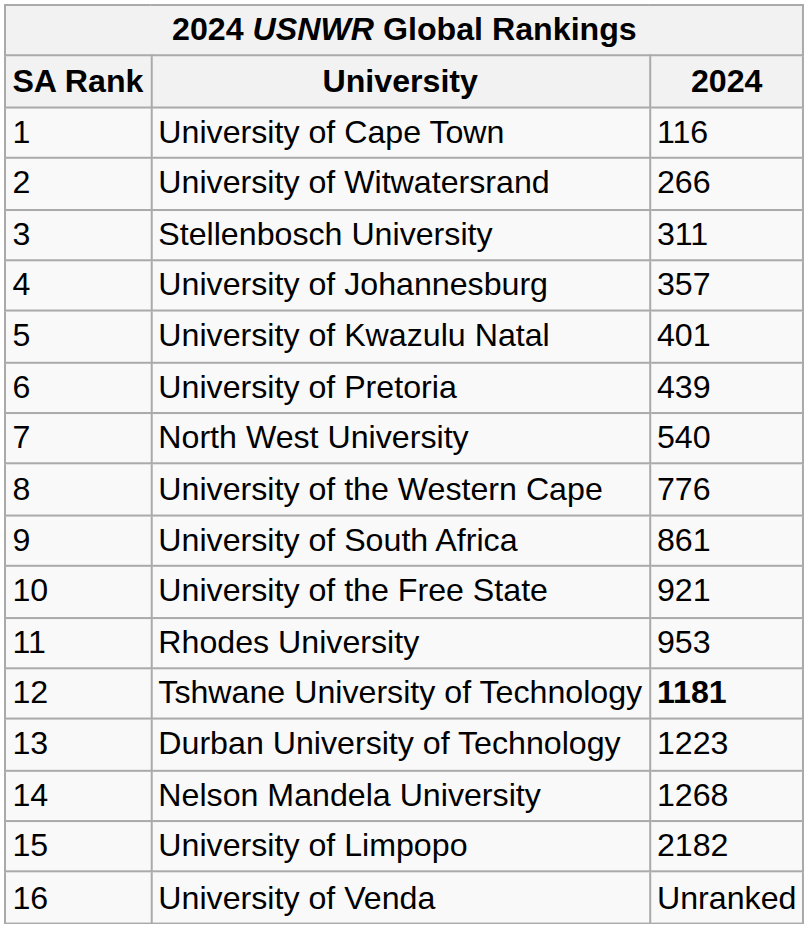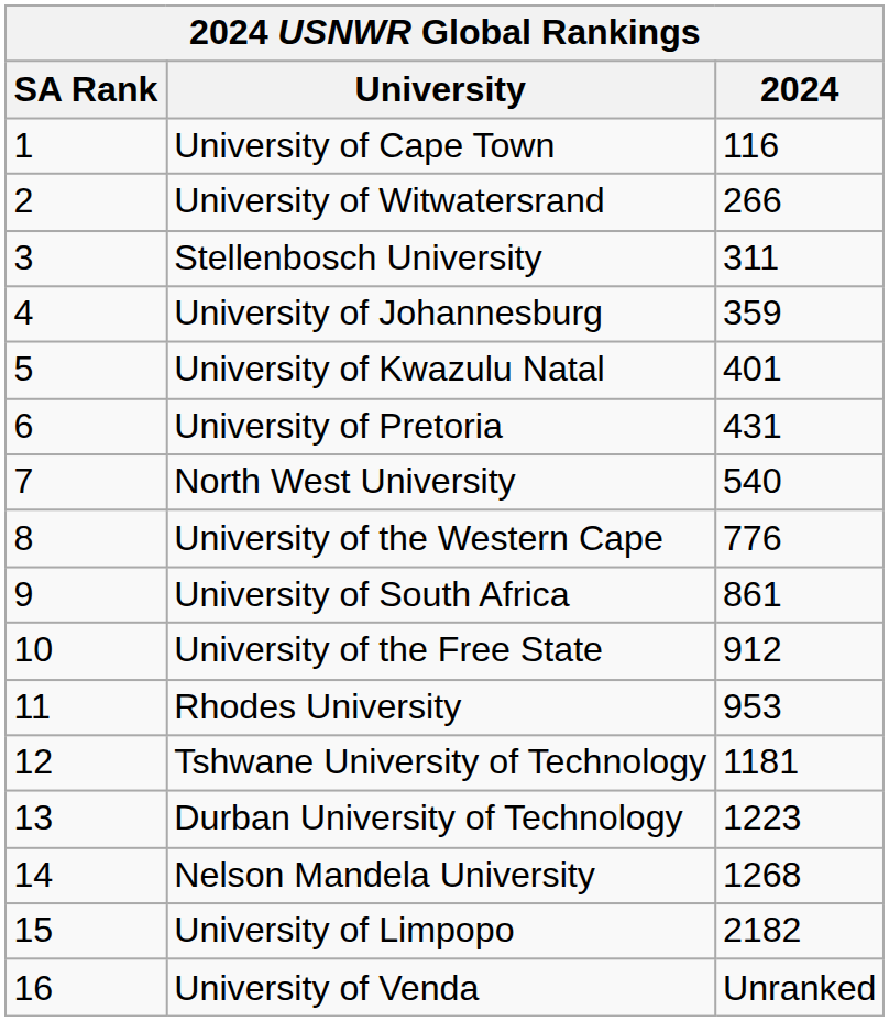University of Johannesburg | 2024: 357 -> 359
University of Pretoria | 2024: 439 -> 431
University of the Free State | 2024: 921 -> 912
Tshwane University of Technology | 2024: bold -> normal
